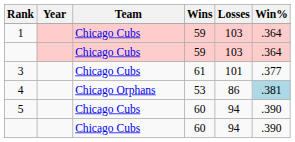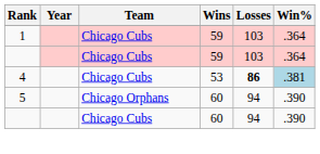- row: 3 | Chicago Cubs | 61 | 101 | .377
4 | Team: Chicago Orphans -> Chicago Cubs
4 | Losses: normal -> bold
5 | Team: Chicago Cubs -> Chicago Orphans
